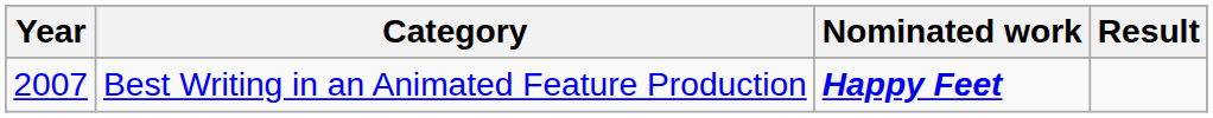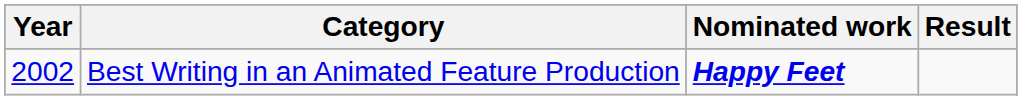Best Writing in an Animated Feature Production | Year: 2007 -> 2002
